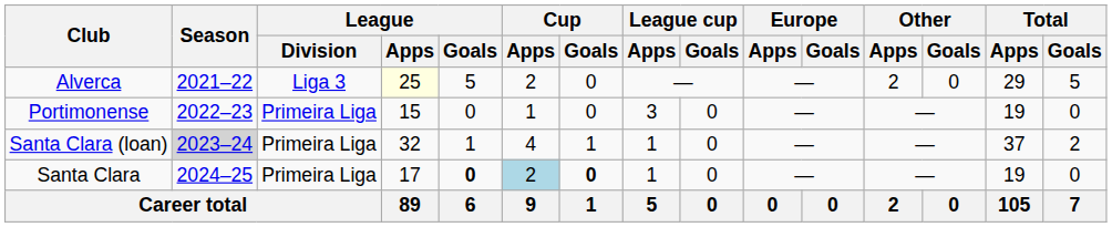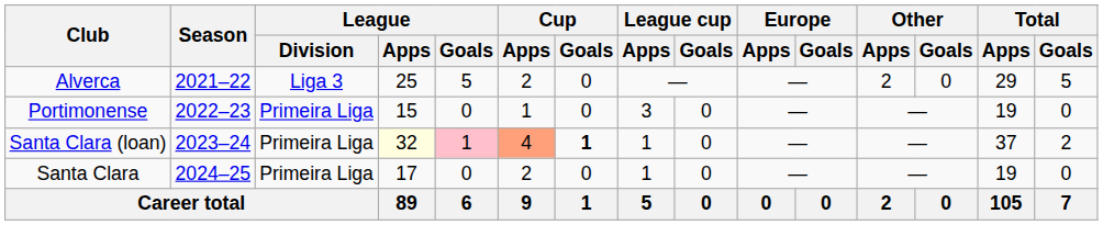Alverca | League / Apps: lightyellow background -> no background
Santa Clara (loan) | Season: lightgrey background -> no background
Santa Clara (loan) | League / Apps: no background -> lightyellow background
Santa Clara (loan) | League / Goals: no background -> pink background
Santa Clara (loan) | Cup / Apps: no background -> lightsalmon background
Santa Clara (loan) | Cup / Goals: normal -> bold
Santa Clara | League / Goals: bold -> normal
Santa Clara | Cup / Apps: lightblue background -> no background
Santa Clara | Cup / Goals: bold -> normal
